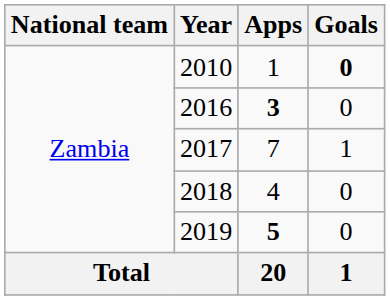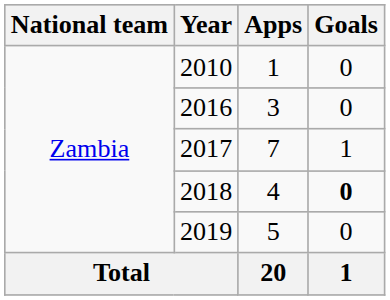2010 | Goals: bold -> normal
2016 | Apps: bold -> normal
2018 | Goals: normal -> bold
2019 | Apps: bold -> normal
